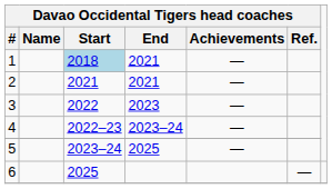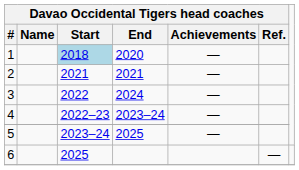1 | Davao Occidental Tigers head coaches / End: 2021 -> 2020
3 | Davao Occidental Tigers head coaches / End: 2023 -> 2024
